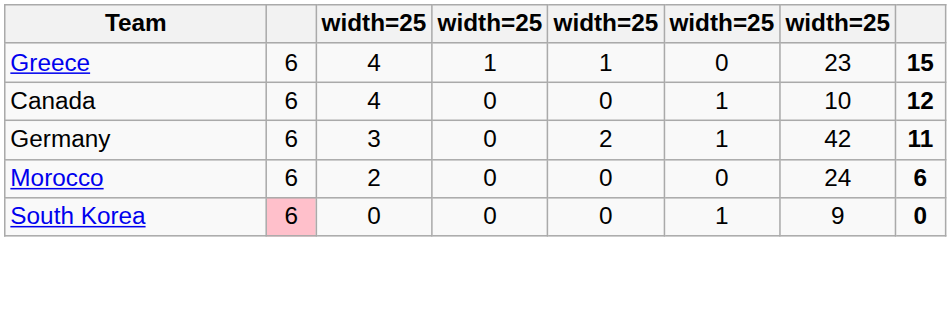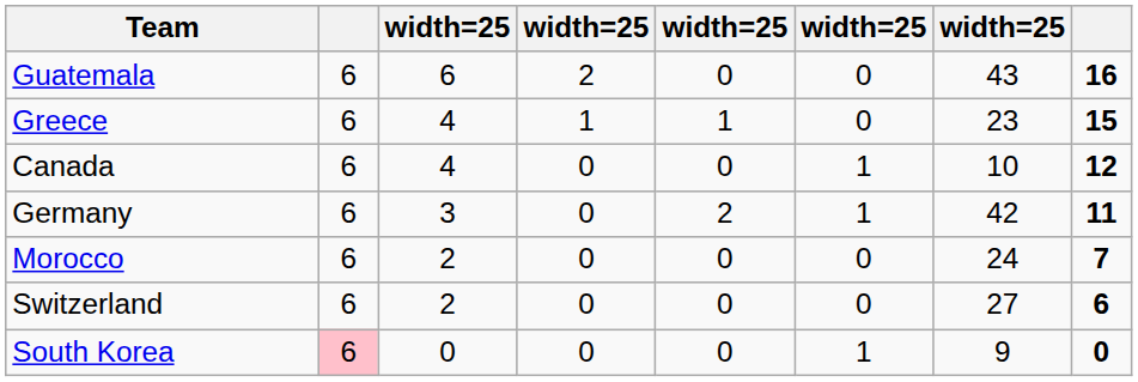+ row: Guatemala | 6 | 6 | 2 | 0 | 0 | 43 | 16
Morocco | column 8: 6 -> 7
+ row: Switzerland | 6 | 2 | 0 | 0 | 0 | 27 | 6
